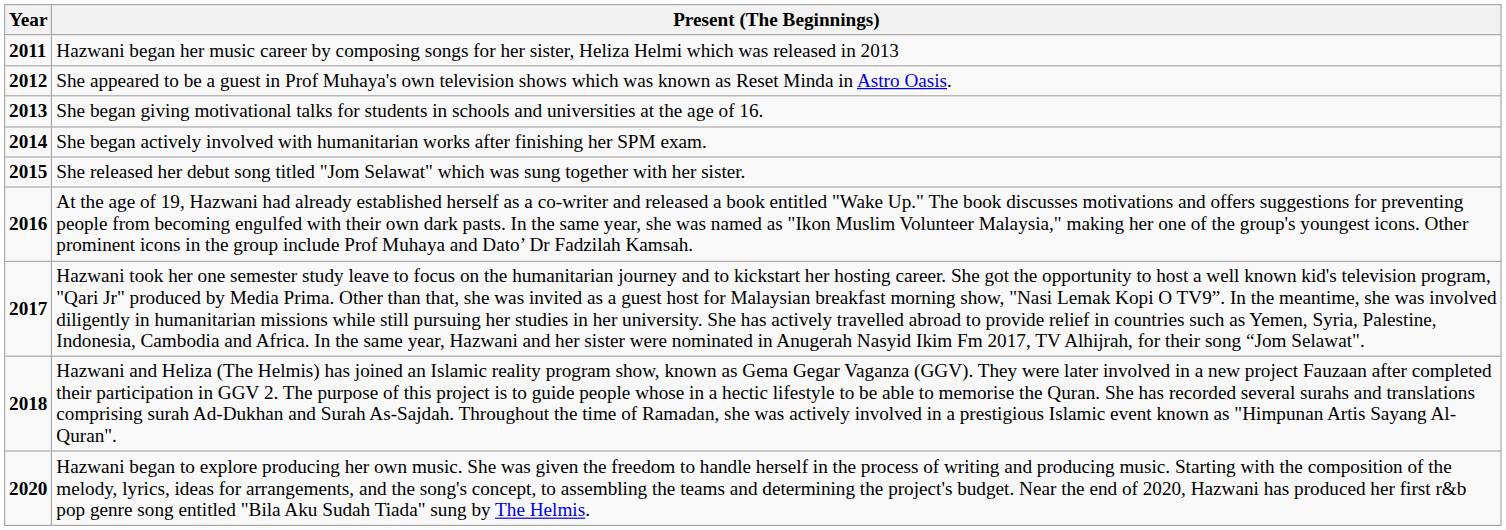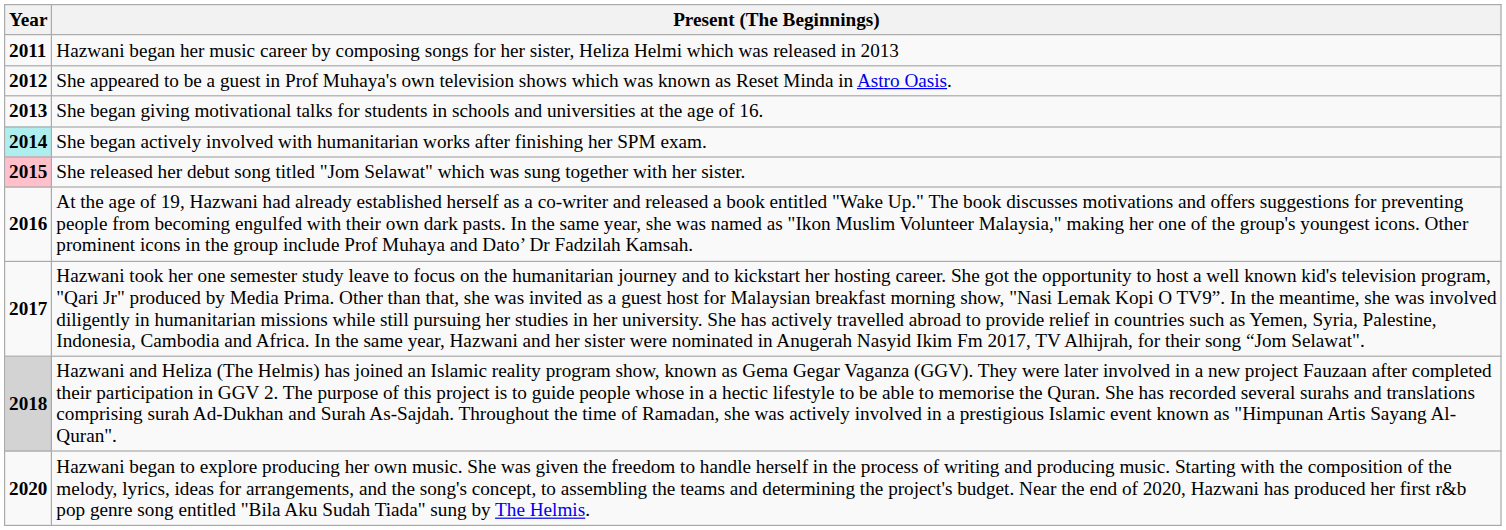row 5 | Year: no background -> paleturquoise background
row 6 | Year: no background -> pink background
row 9 | Year: no background -> lightgrey background
